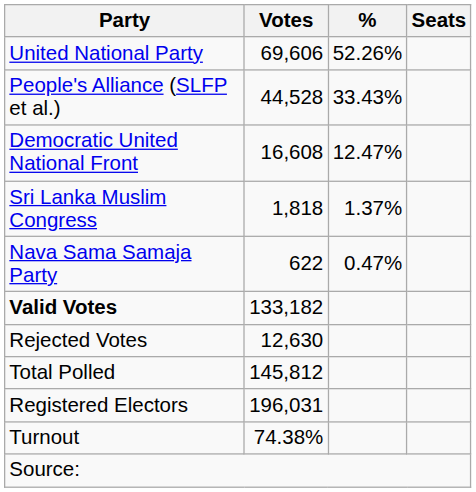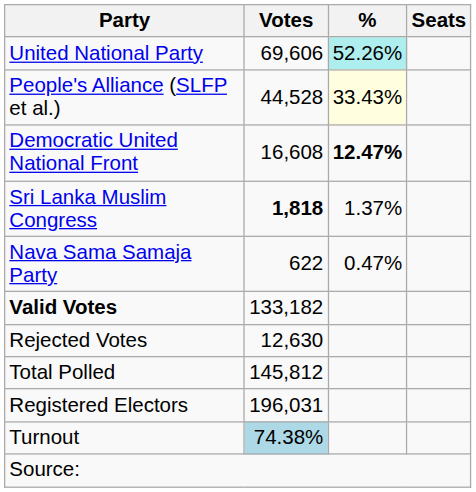United National Party | %: no background -> paleturquoise background
People's Alliance (SLFP et al.) | %: no background -> lightyellow background
Democratic United National Front | %: normal -> bold
Sri Lanka Muslim Congress | Votes: normal -> bold
Turnout | Votes: no background -> lightblue background
